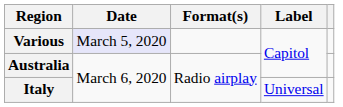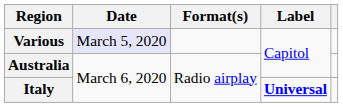Italy | Label: normal -> bold
